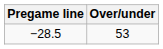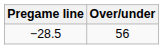−28.5 | Over/under: 53 -> 56
